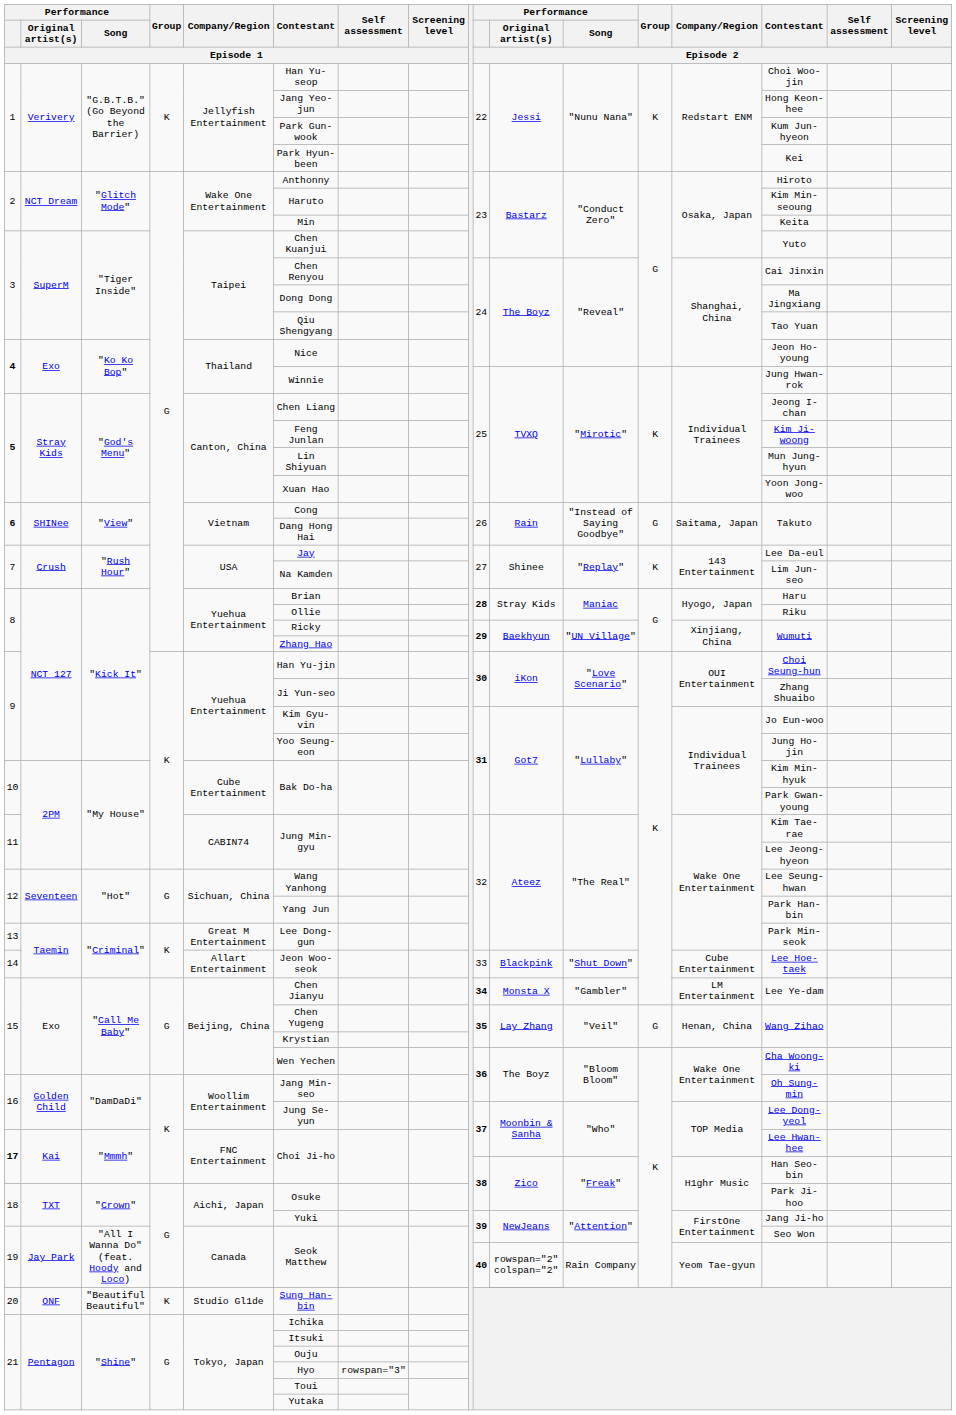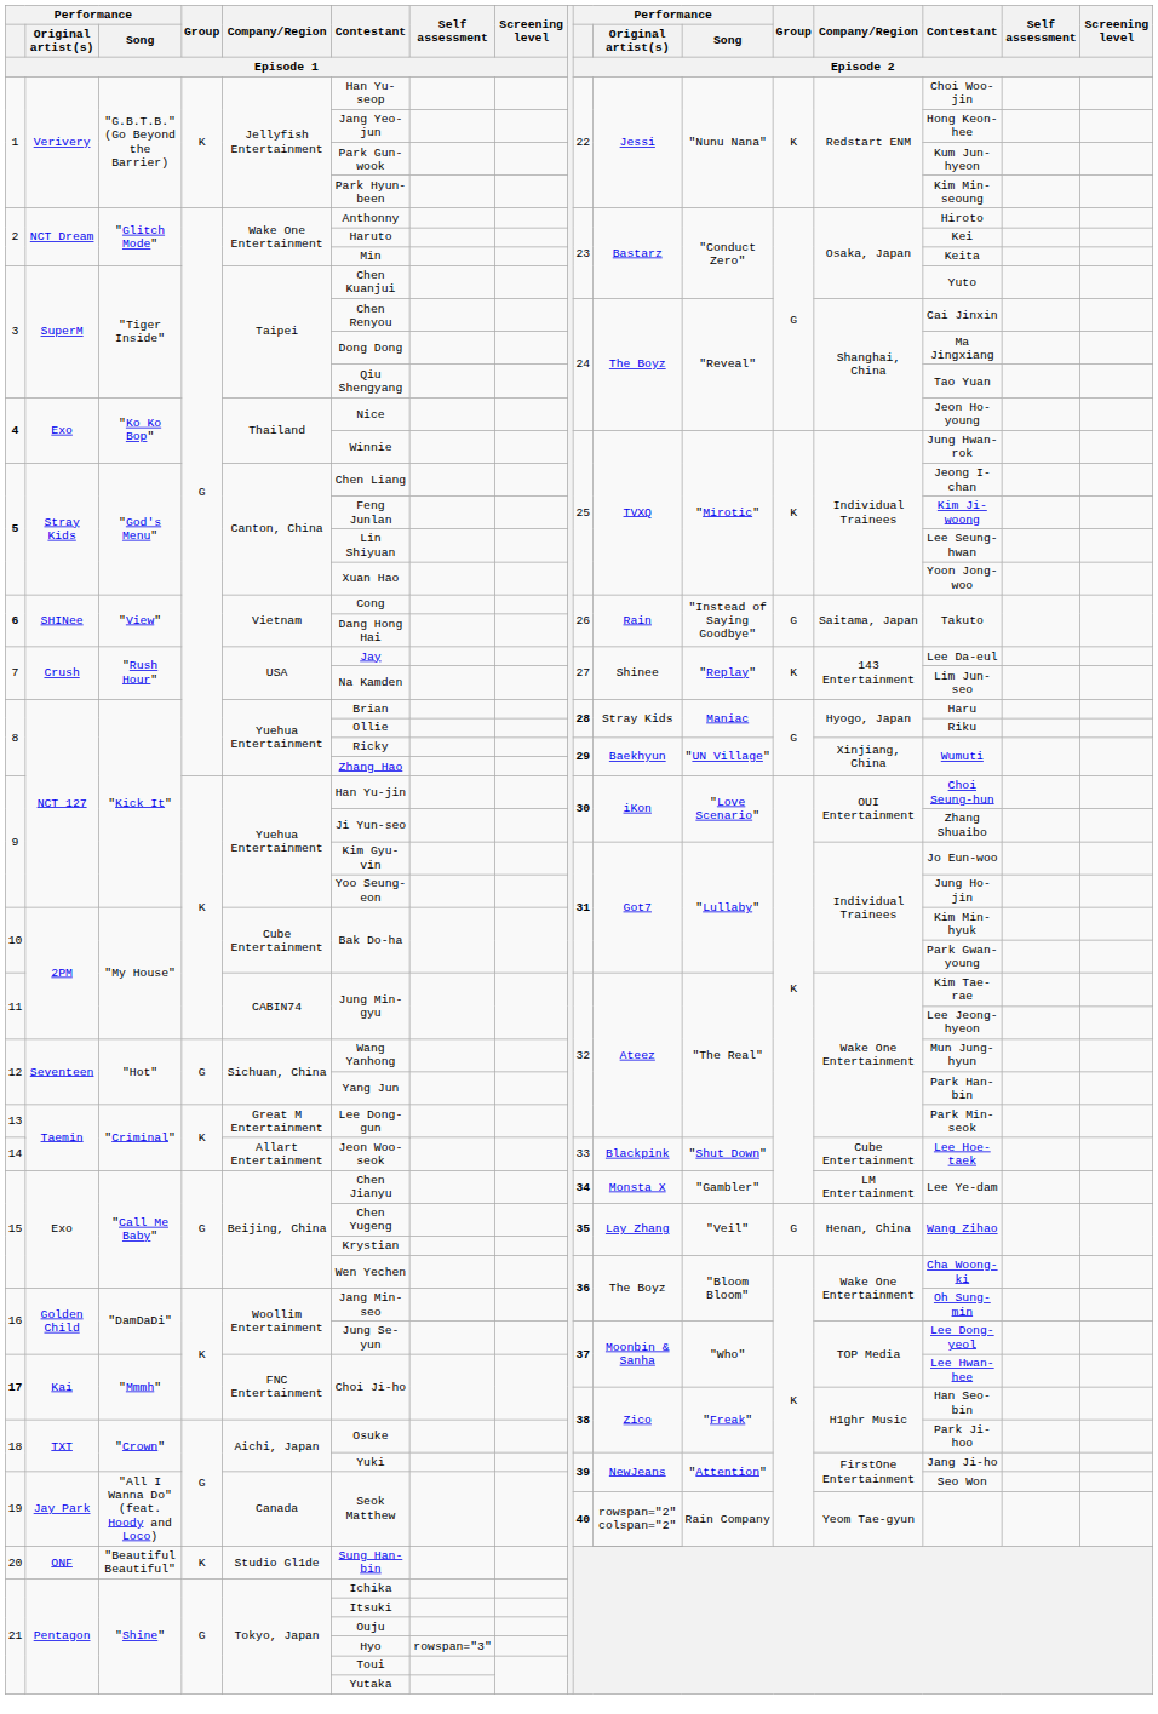row 7 | Contestant / Episode 2: Kei -> Kim Min-seoung
row 9 | Contestant / Episode 2: Kim Min-seoung -> Kei
row 19 | Contestant / Episode 2: Mun Jung-hyun -> Lee Seung-hwan
row 37 | Contestant / Episode 2: Lee Seung-hwan -> Mun Jung-hyun
